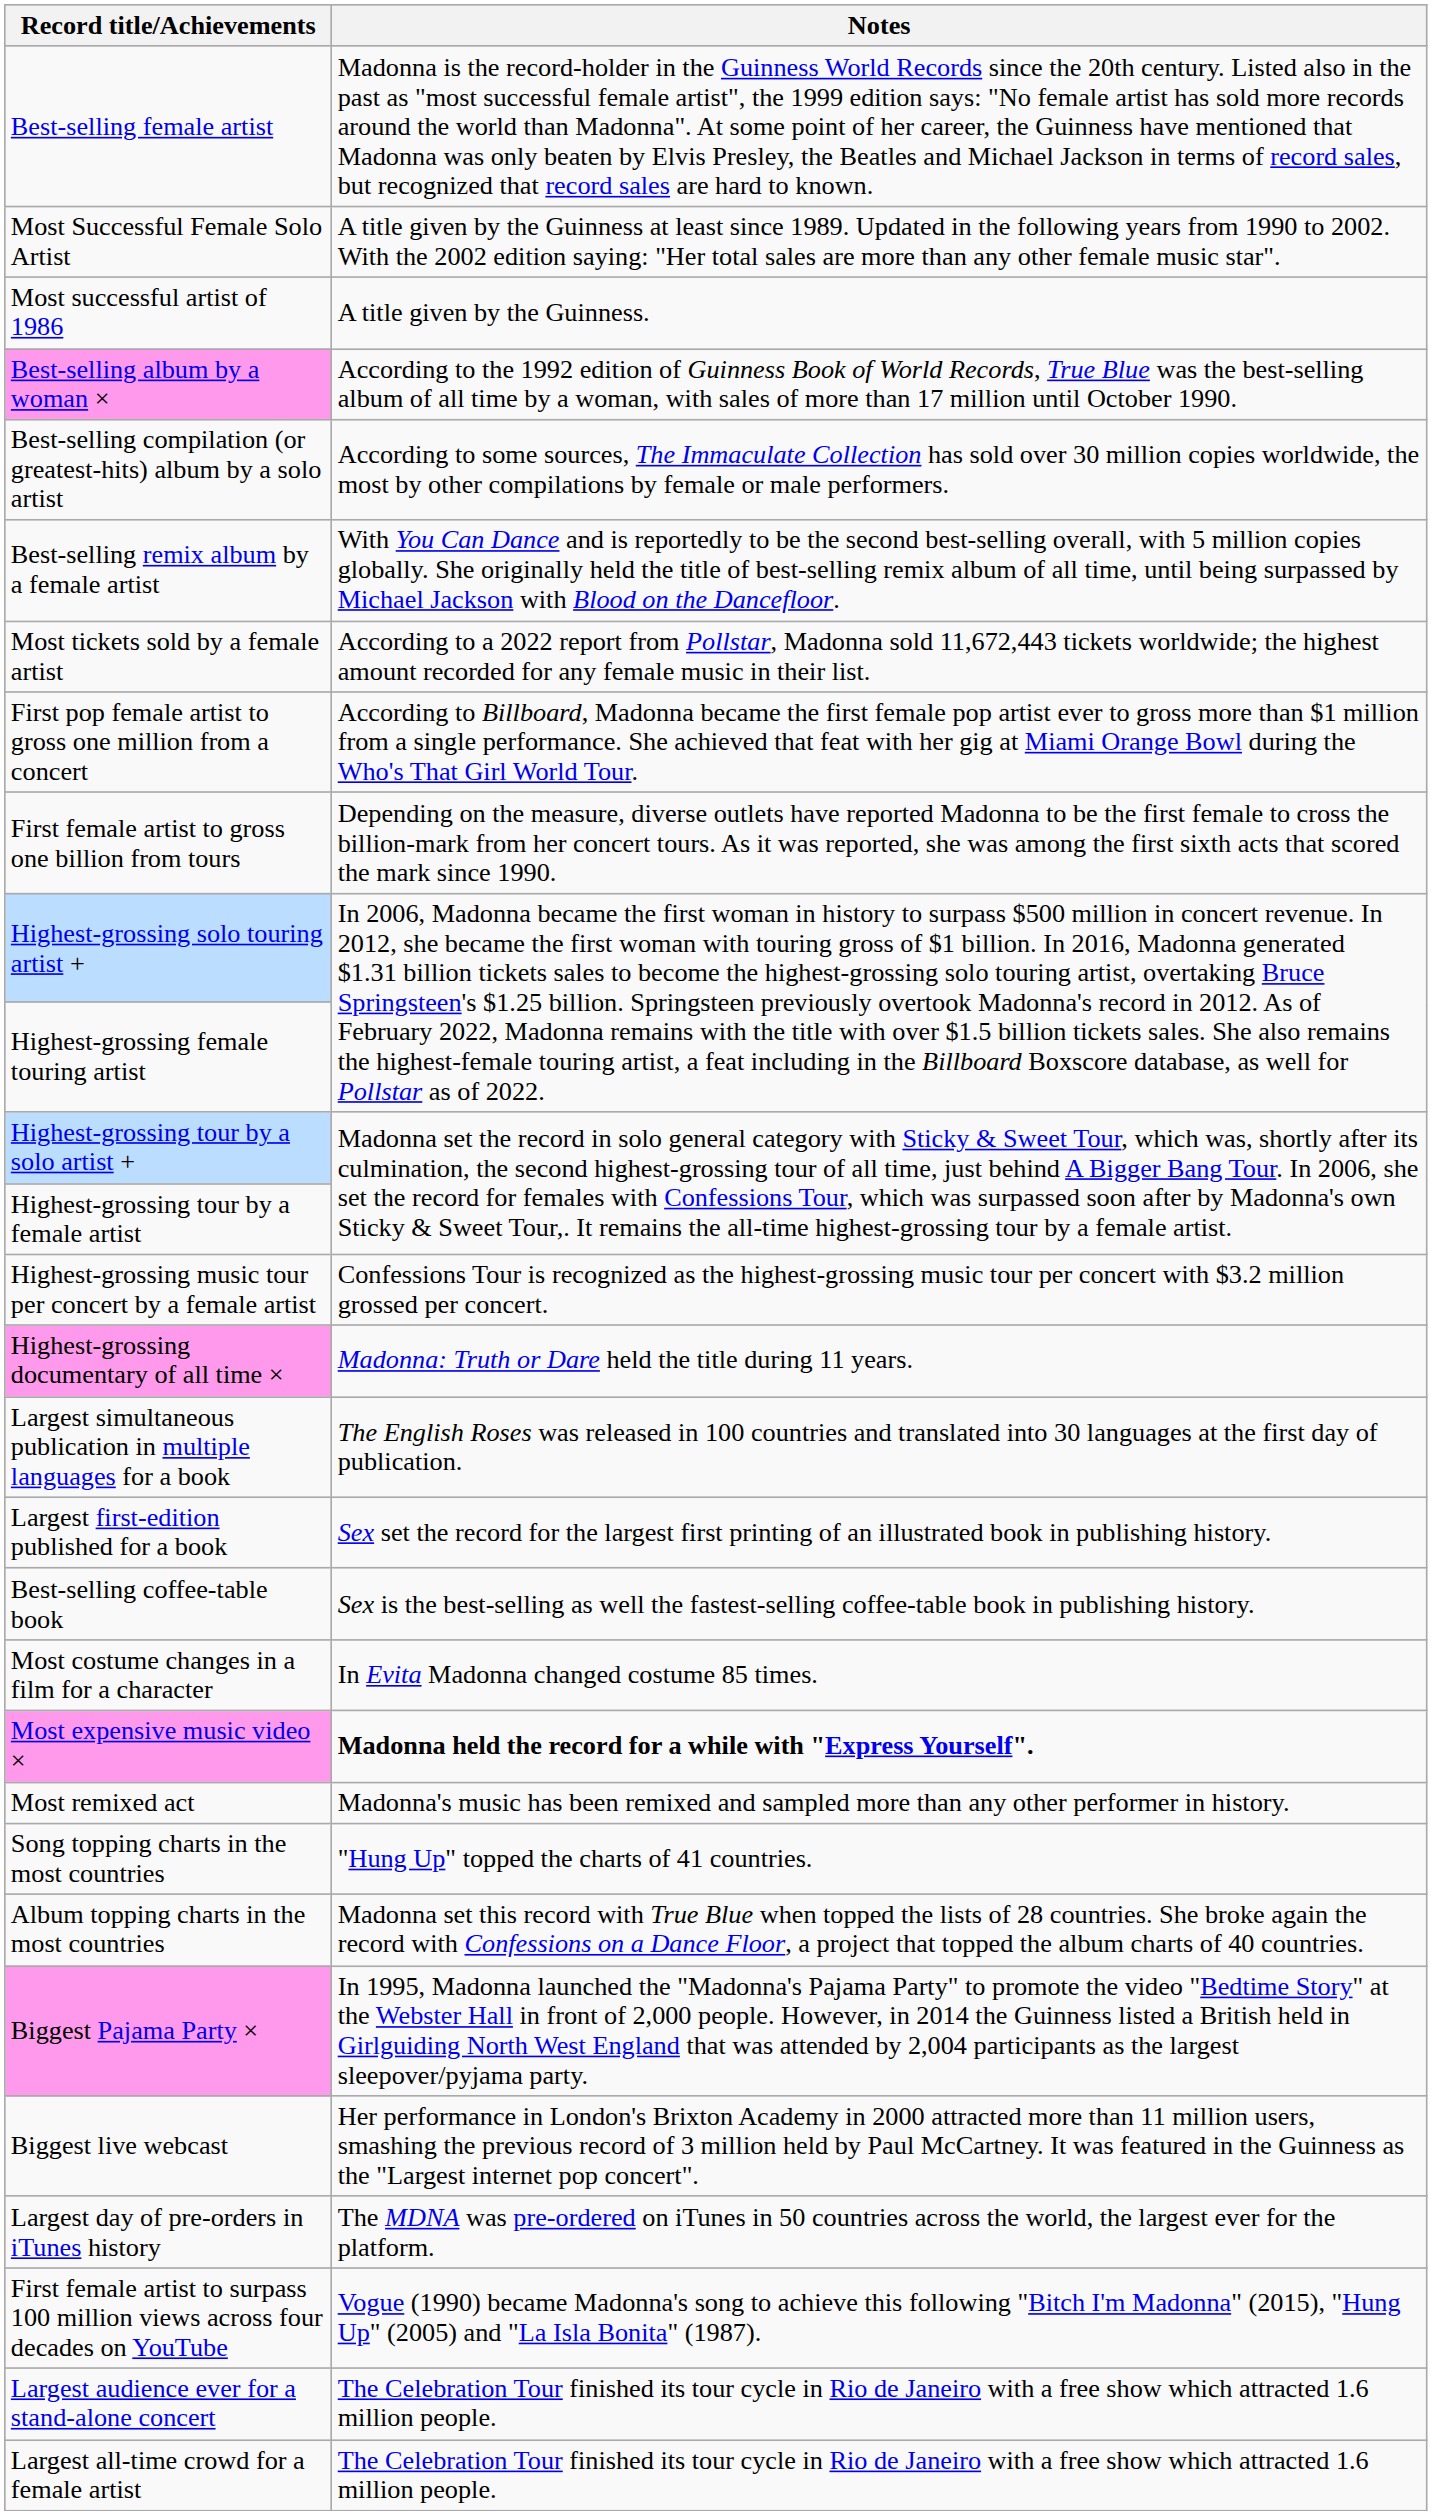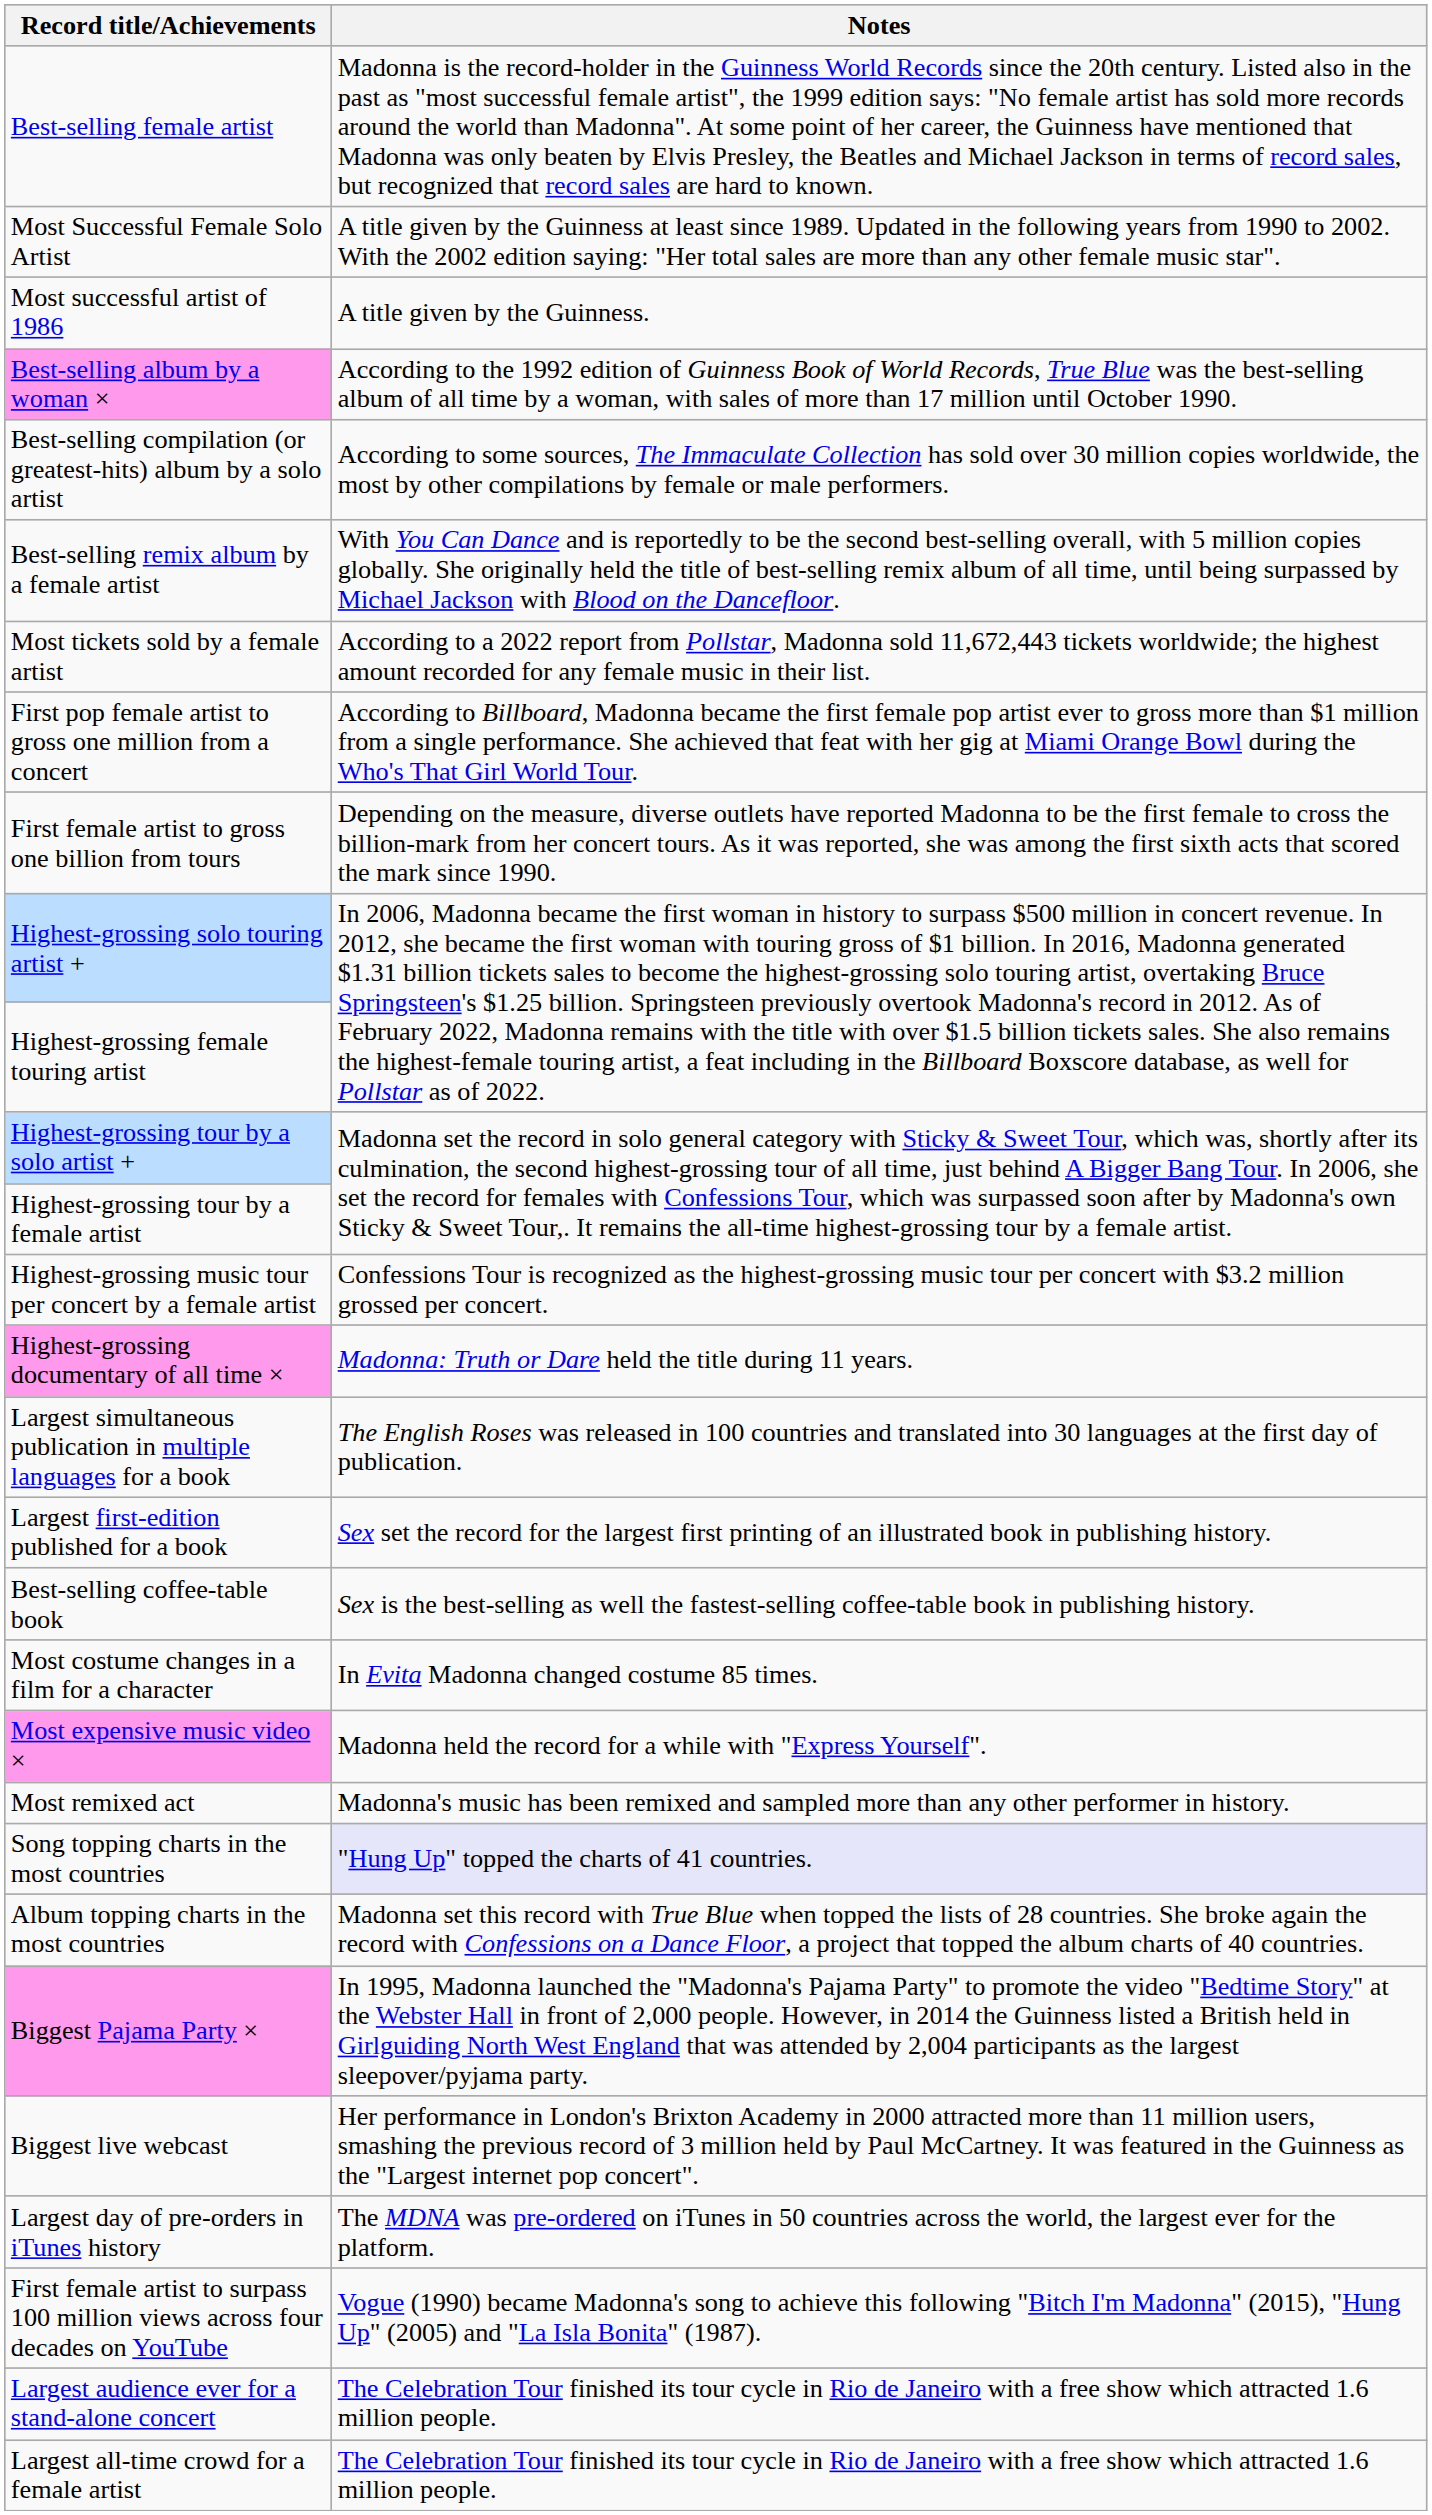Most expensive music video × | Notes: bold -> normal
Song topping charts in the most countries | Notes: no background -> lavender background
